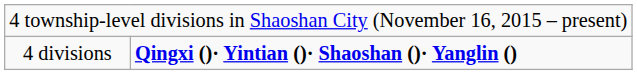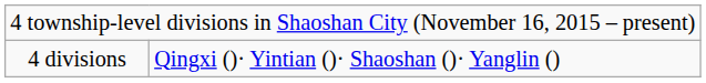4 divisions | column 2: bold -> normal
